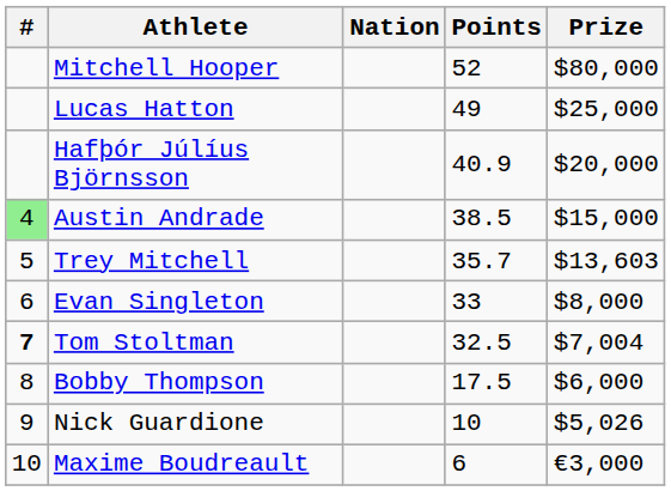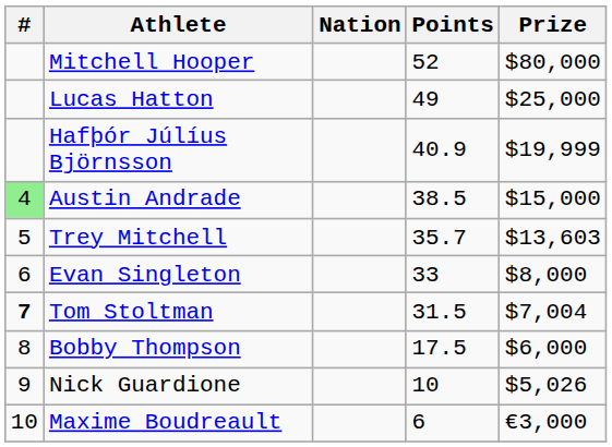Hafþór Júlíus Björnsson | Prize: $20,000 -> $19,999
Tom Stoltman | Points: 32.5 -> 31.5
